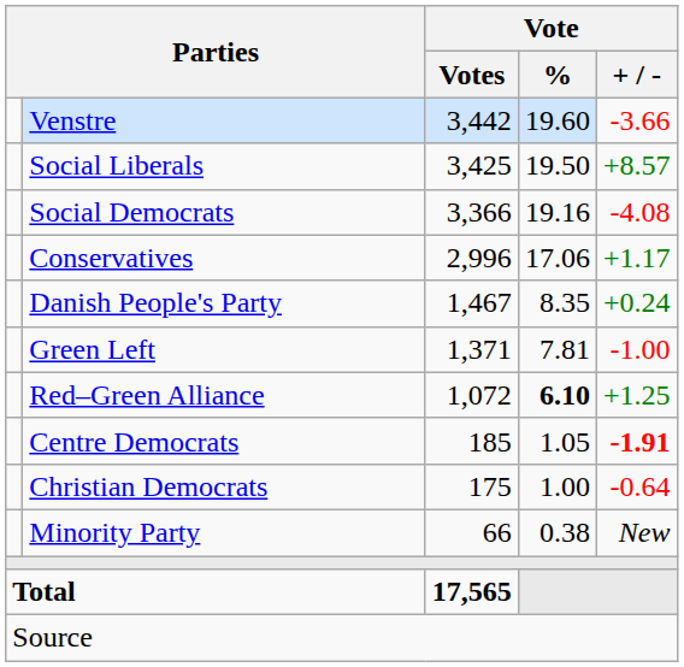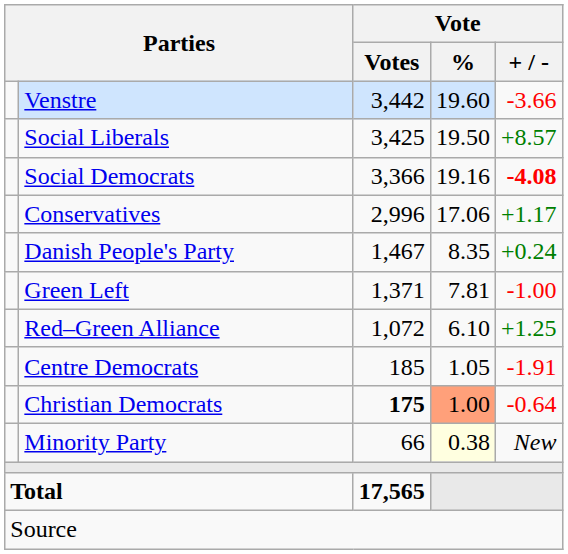Social Democrats | Vote / + / -: normal -> bold
Red–Green Alliance | Vote / %: bold -> normal
Centre Democrats | Vote / + / -: bold -> normal
Christian Democrats | Vote / Votes: normal -> bold
Christian Democrats | Vote / %: no background -> lightsalmon background
Minority Party | Vote / %: no background -> lightyellow background
